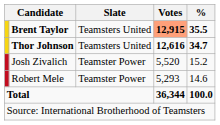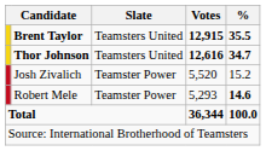Brent Taylor | Votes: lightsalmon background -> no background
Robert Mele | %: normal -> bold
